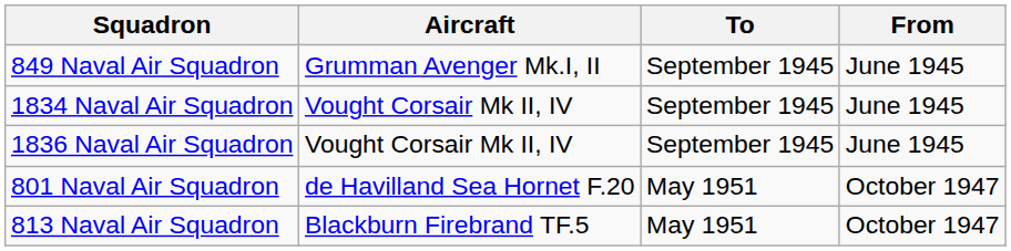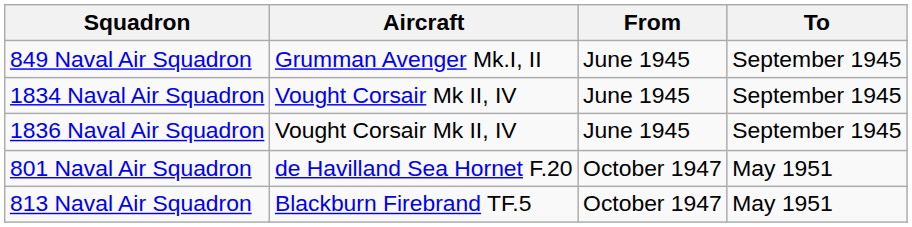columns swapped: From <-> To
